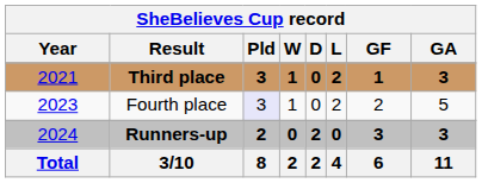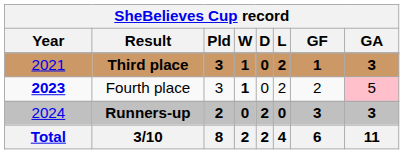Fourth place | Year: normal -> bold
Fourth place | Pld: lavender background -> no background
Fourth place | W: normal -> bold
Fourth place | GA: no background -> pink background
